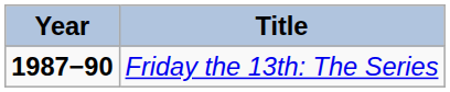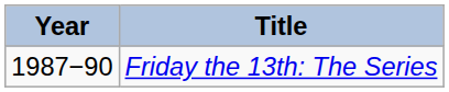Friday the 13th: The Series | Year: bold -> normal
